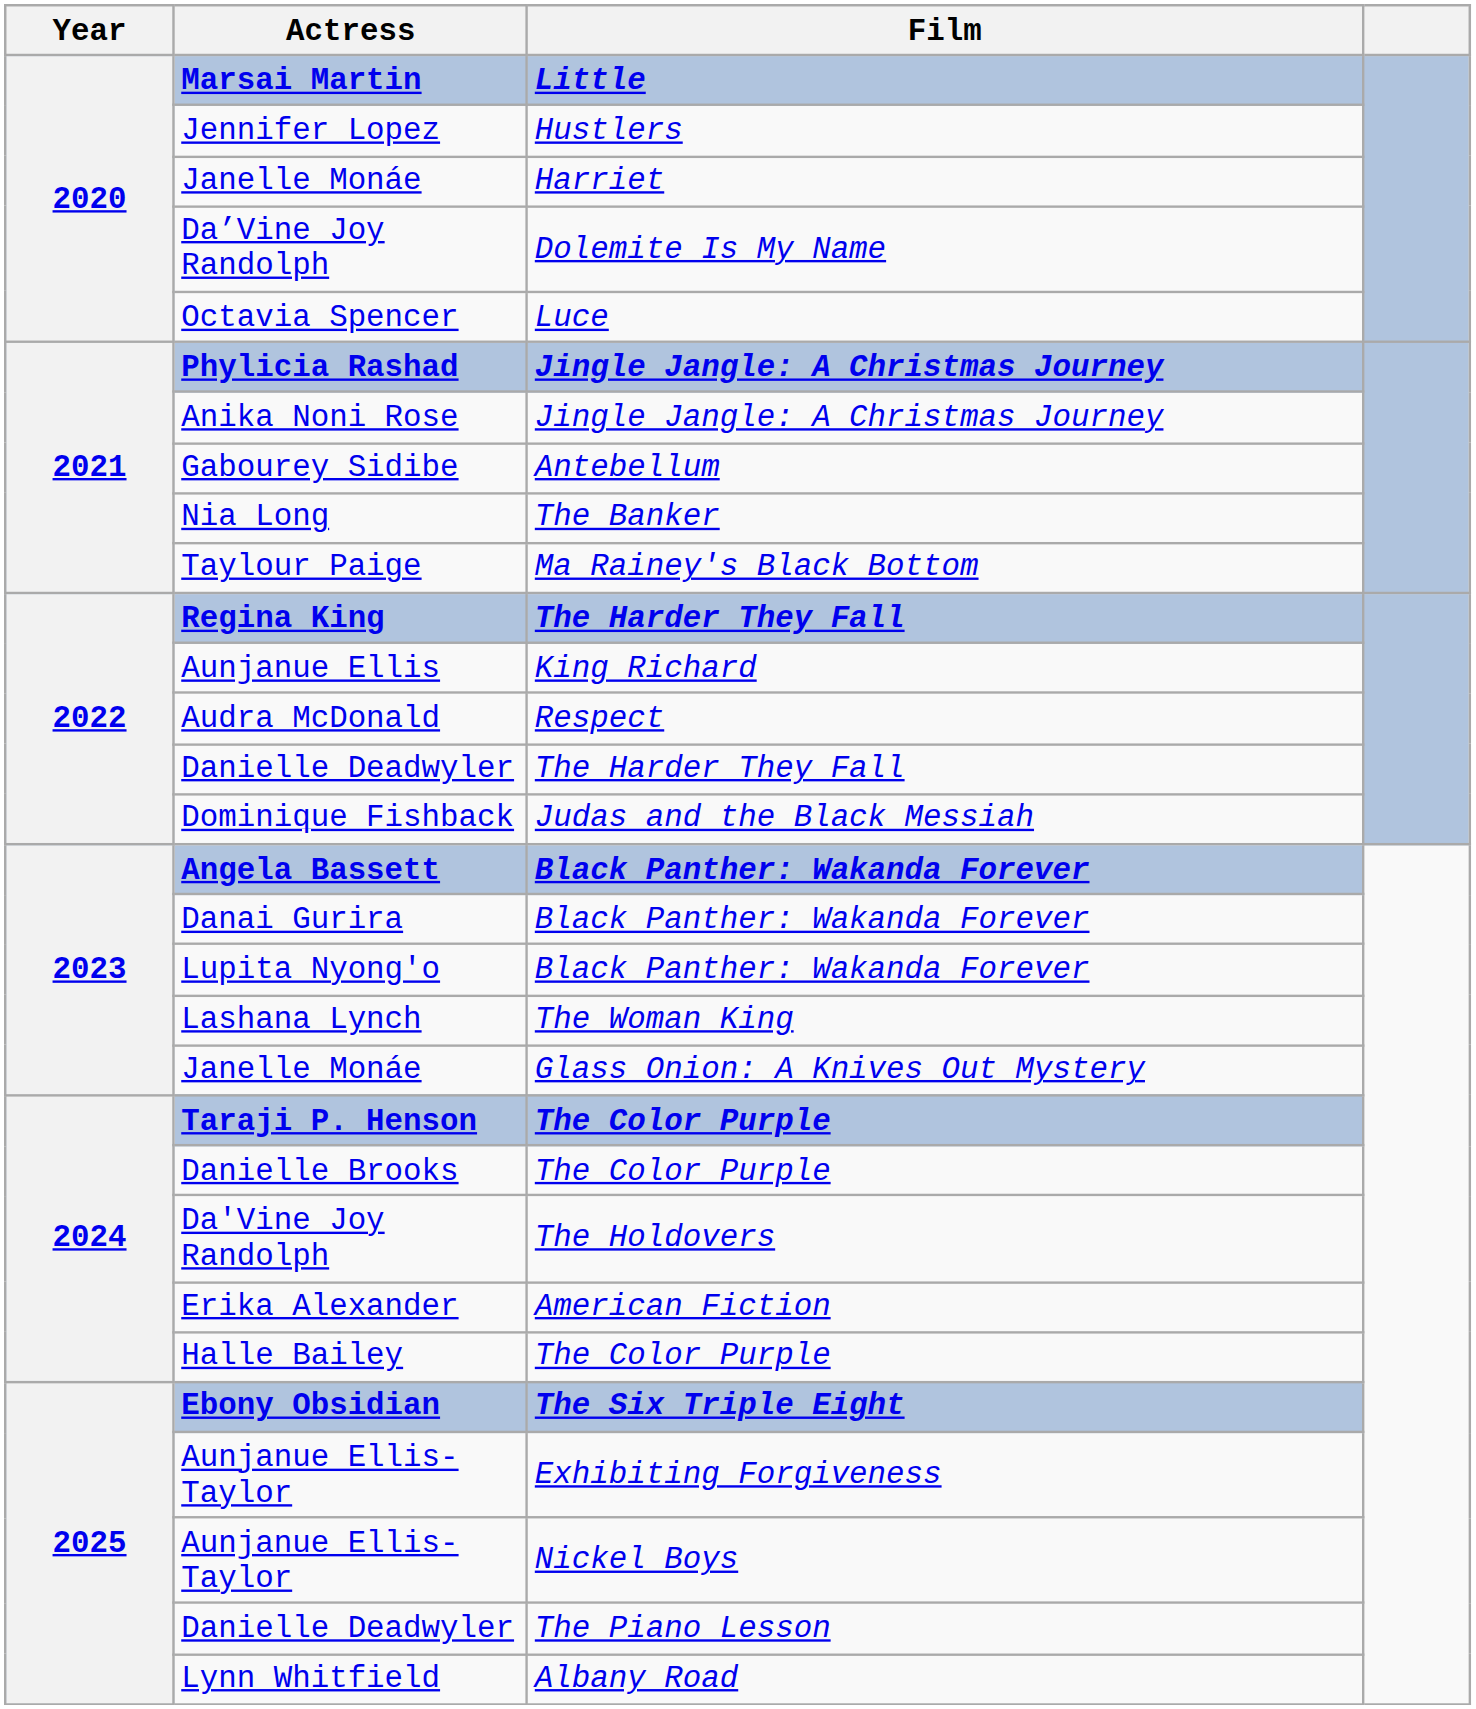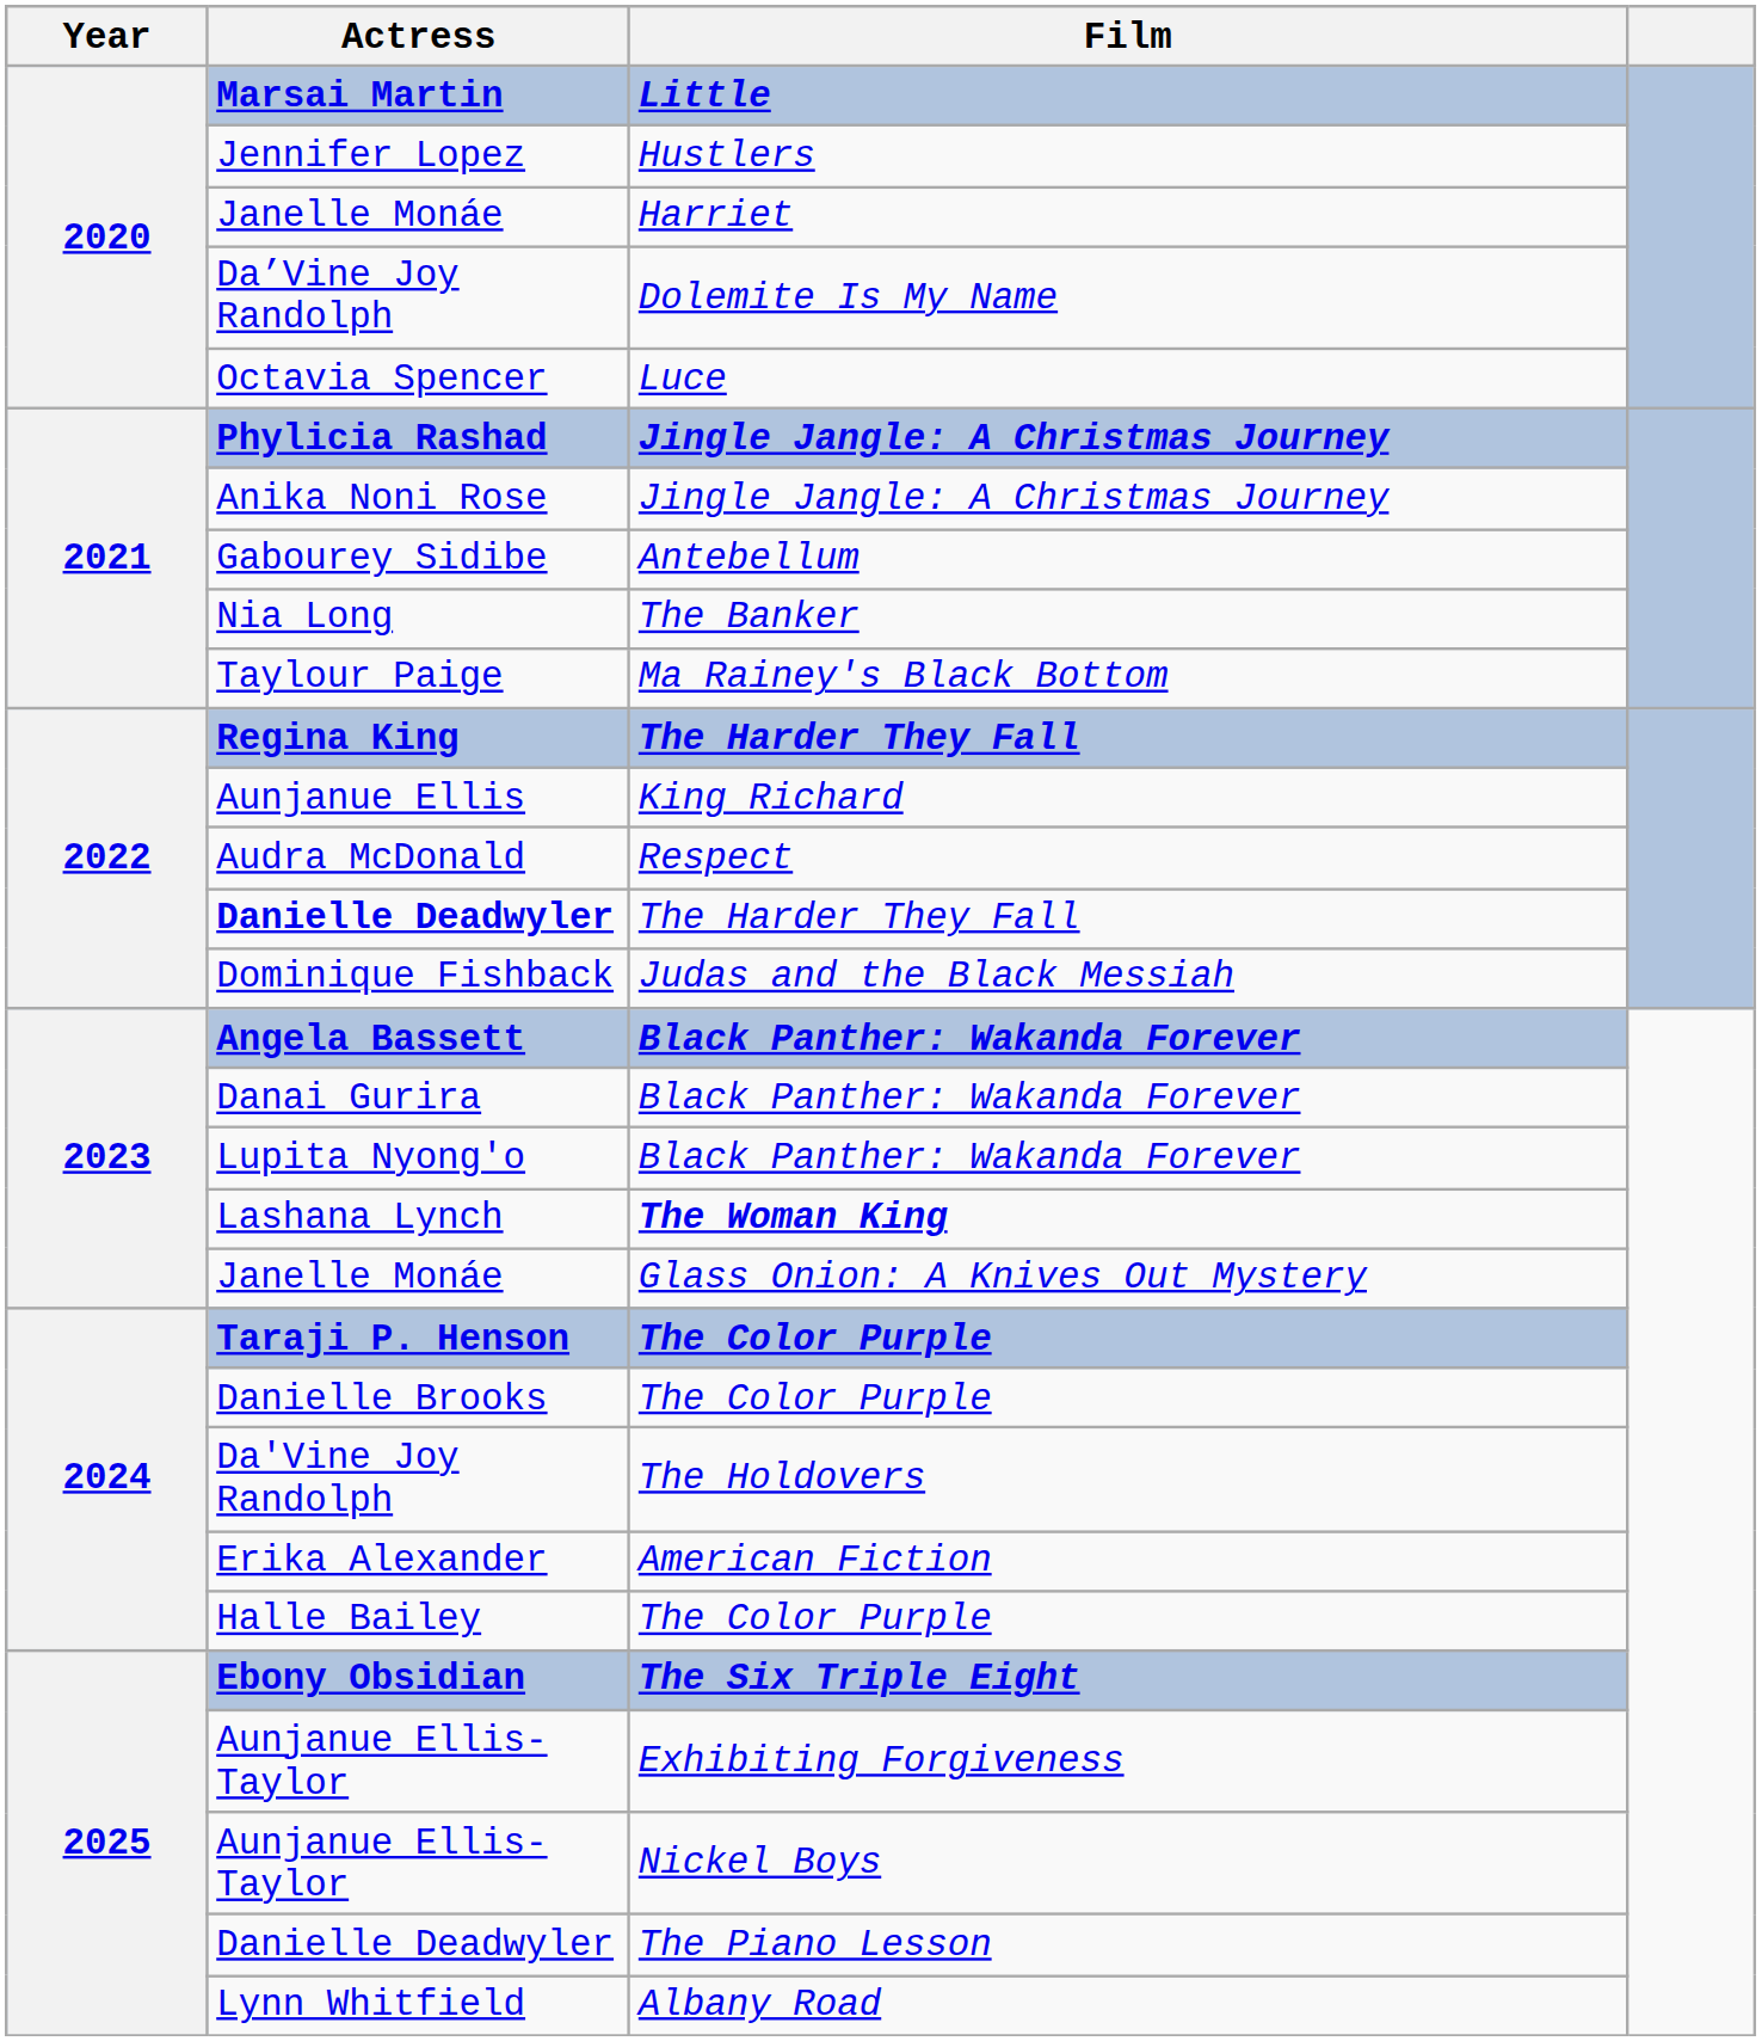Danielle Deadwyler / The Harder They Fall | Actress: normal -> bold
Lashana Lynch | Film: normal -> bold
